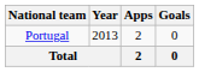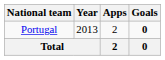Portugal | Goals: normal -> bold
